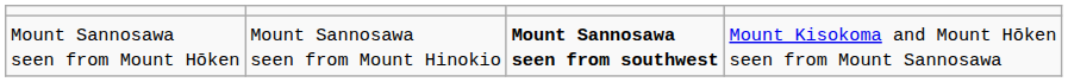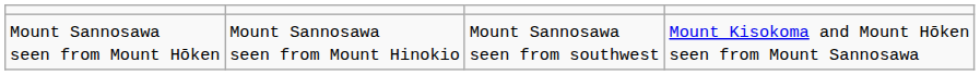Mount Sannosawa seen from Mount Hōken | column 3: bold -> normal
